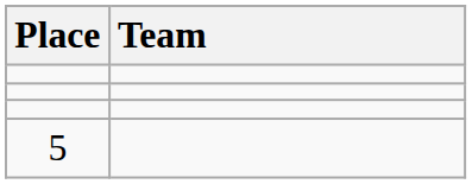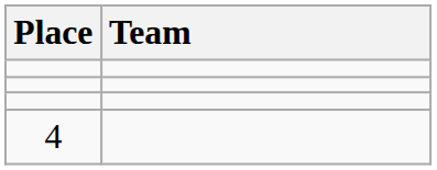row 5 | Place: 5 -> 4
